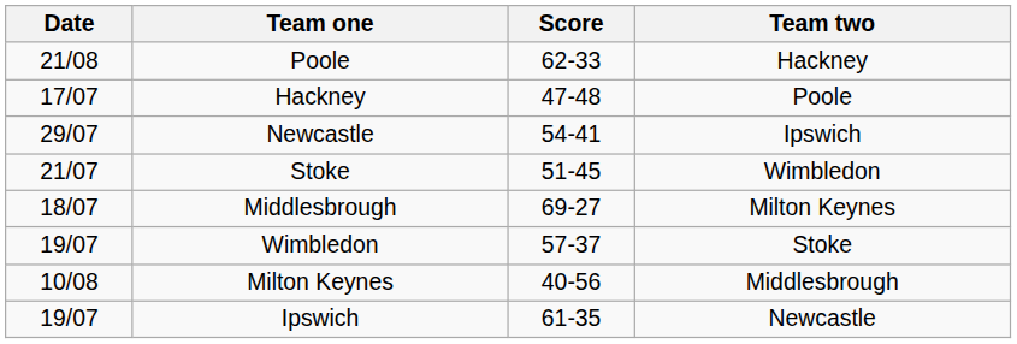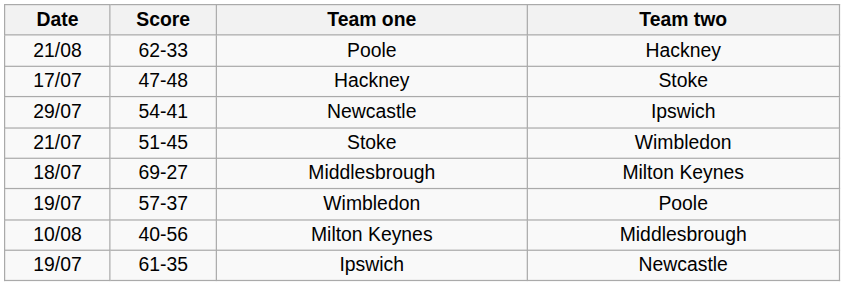columns swapped: Team one <-> Score
row 3 | Team two: Poole -> Stoke
row 7 | Team two: Stoke -> Poole
